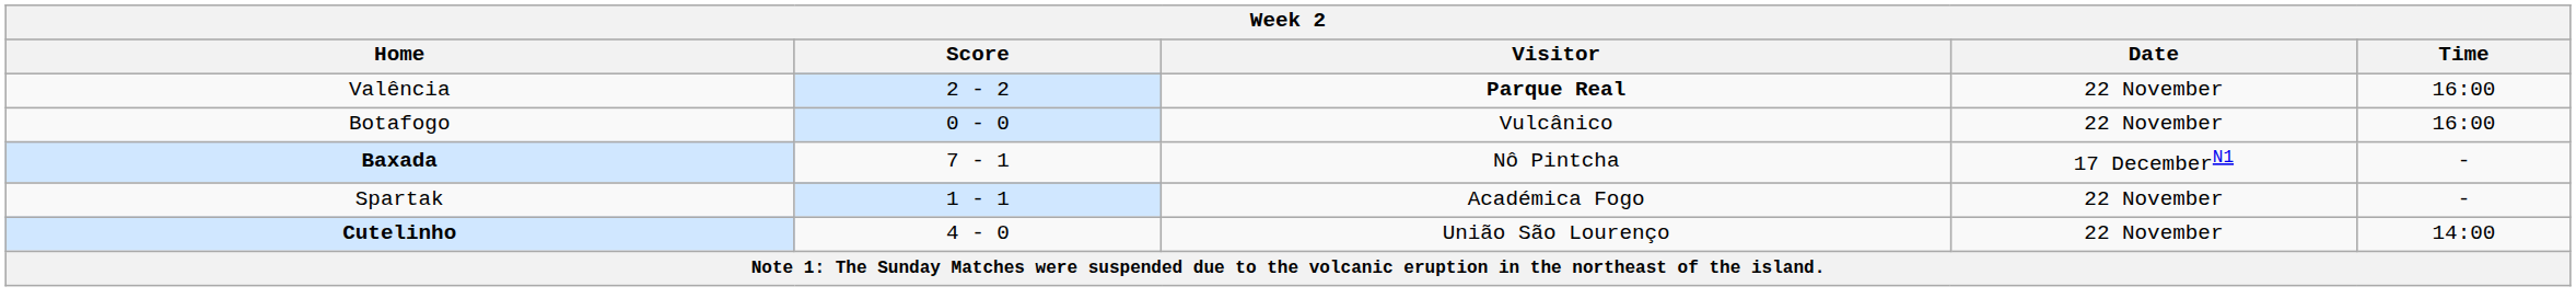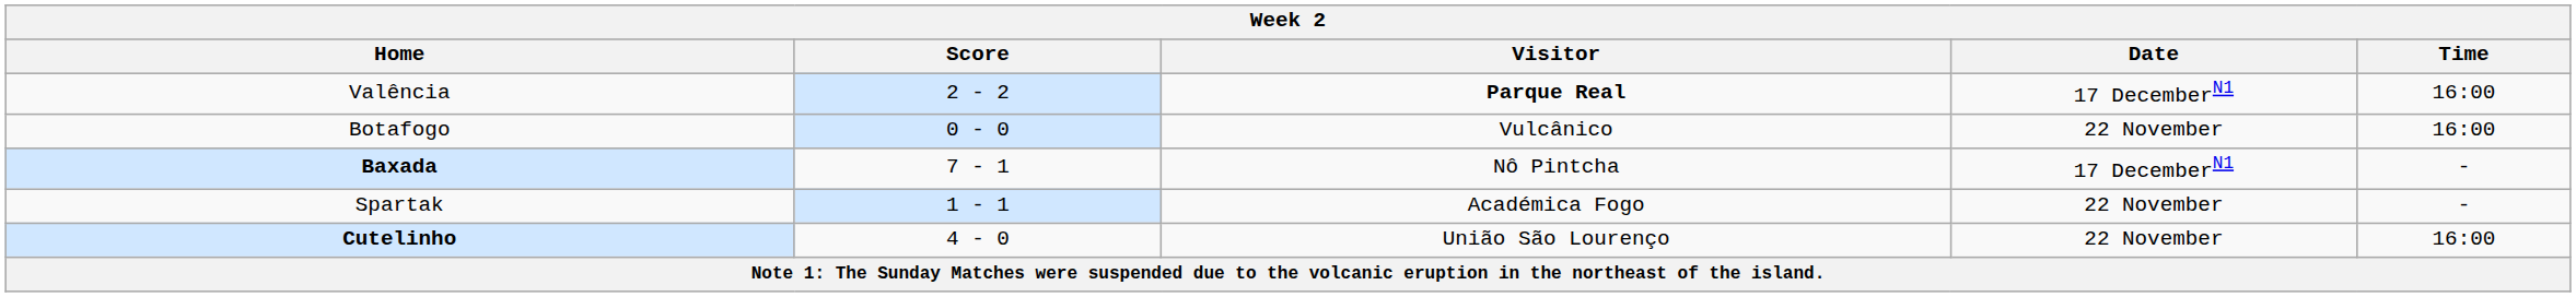Valência | Date: 22 November -> 17 DecemberN1
Cutelinho | Time: 14:00 -> 16:00
